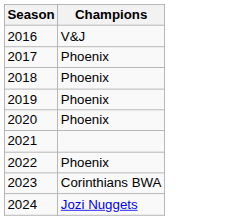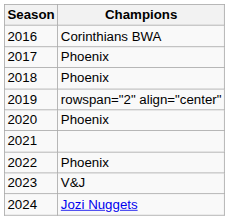2016 | Champions: V&J -> Corinthians BWA
2019 | Champions: Phoenix -> rowspan="2" align="center"
2023 | Champions: Corinthians BWA -> V&J
